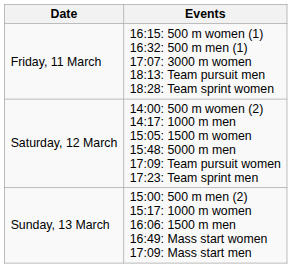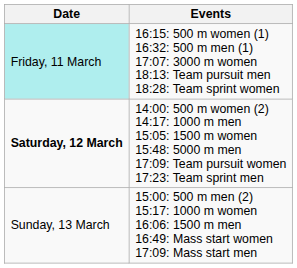Friday, 11 March | Date: no background -> paleturquoise background
Saturday, 12 March | Date: normal -> bold
